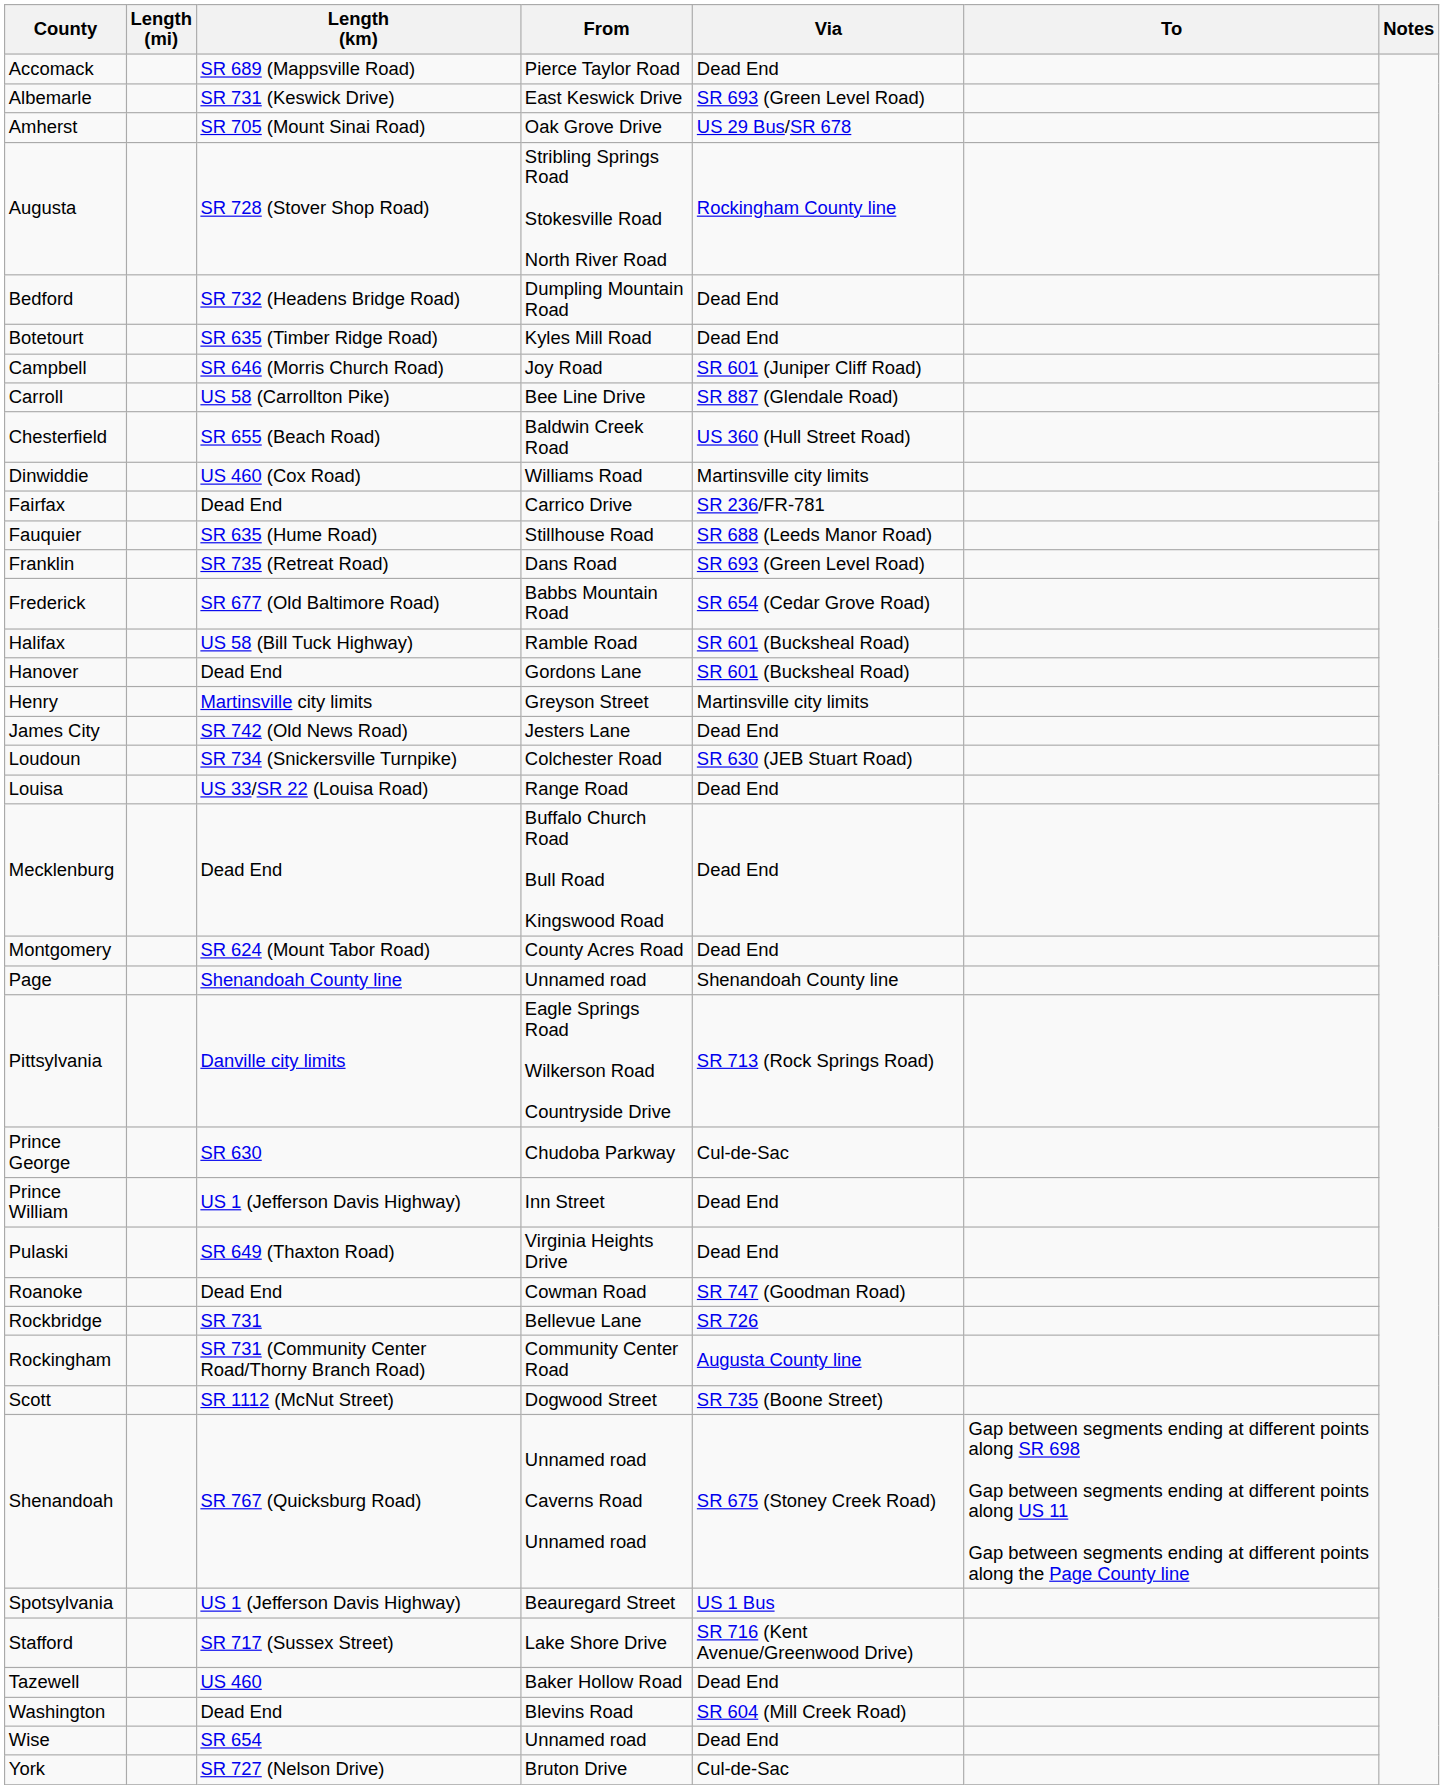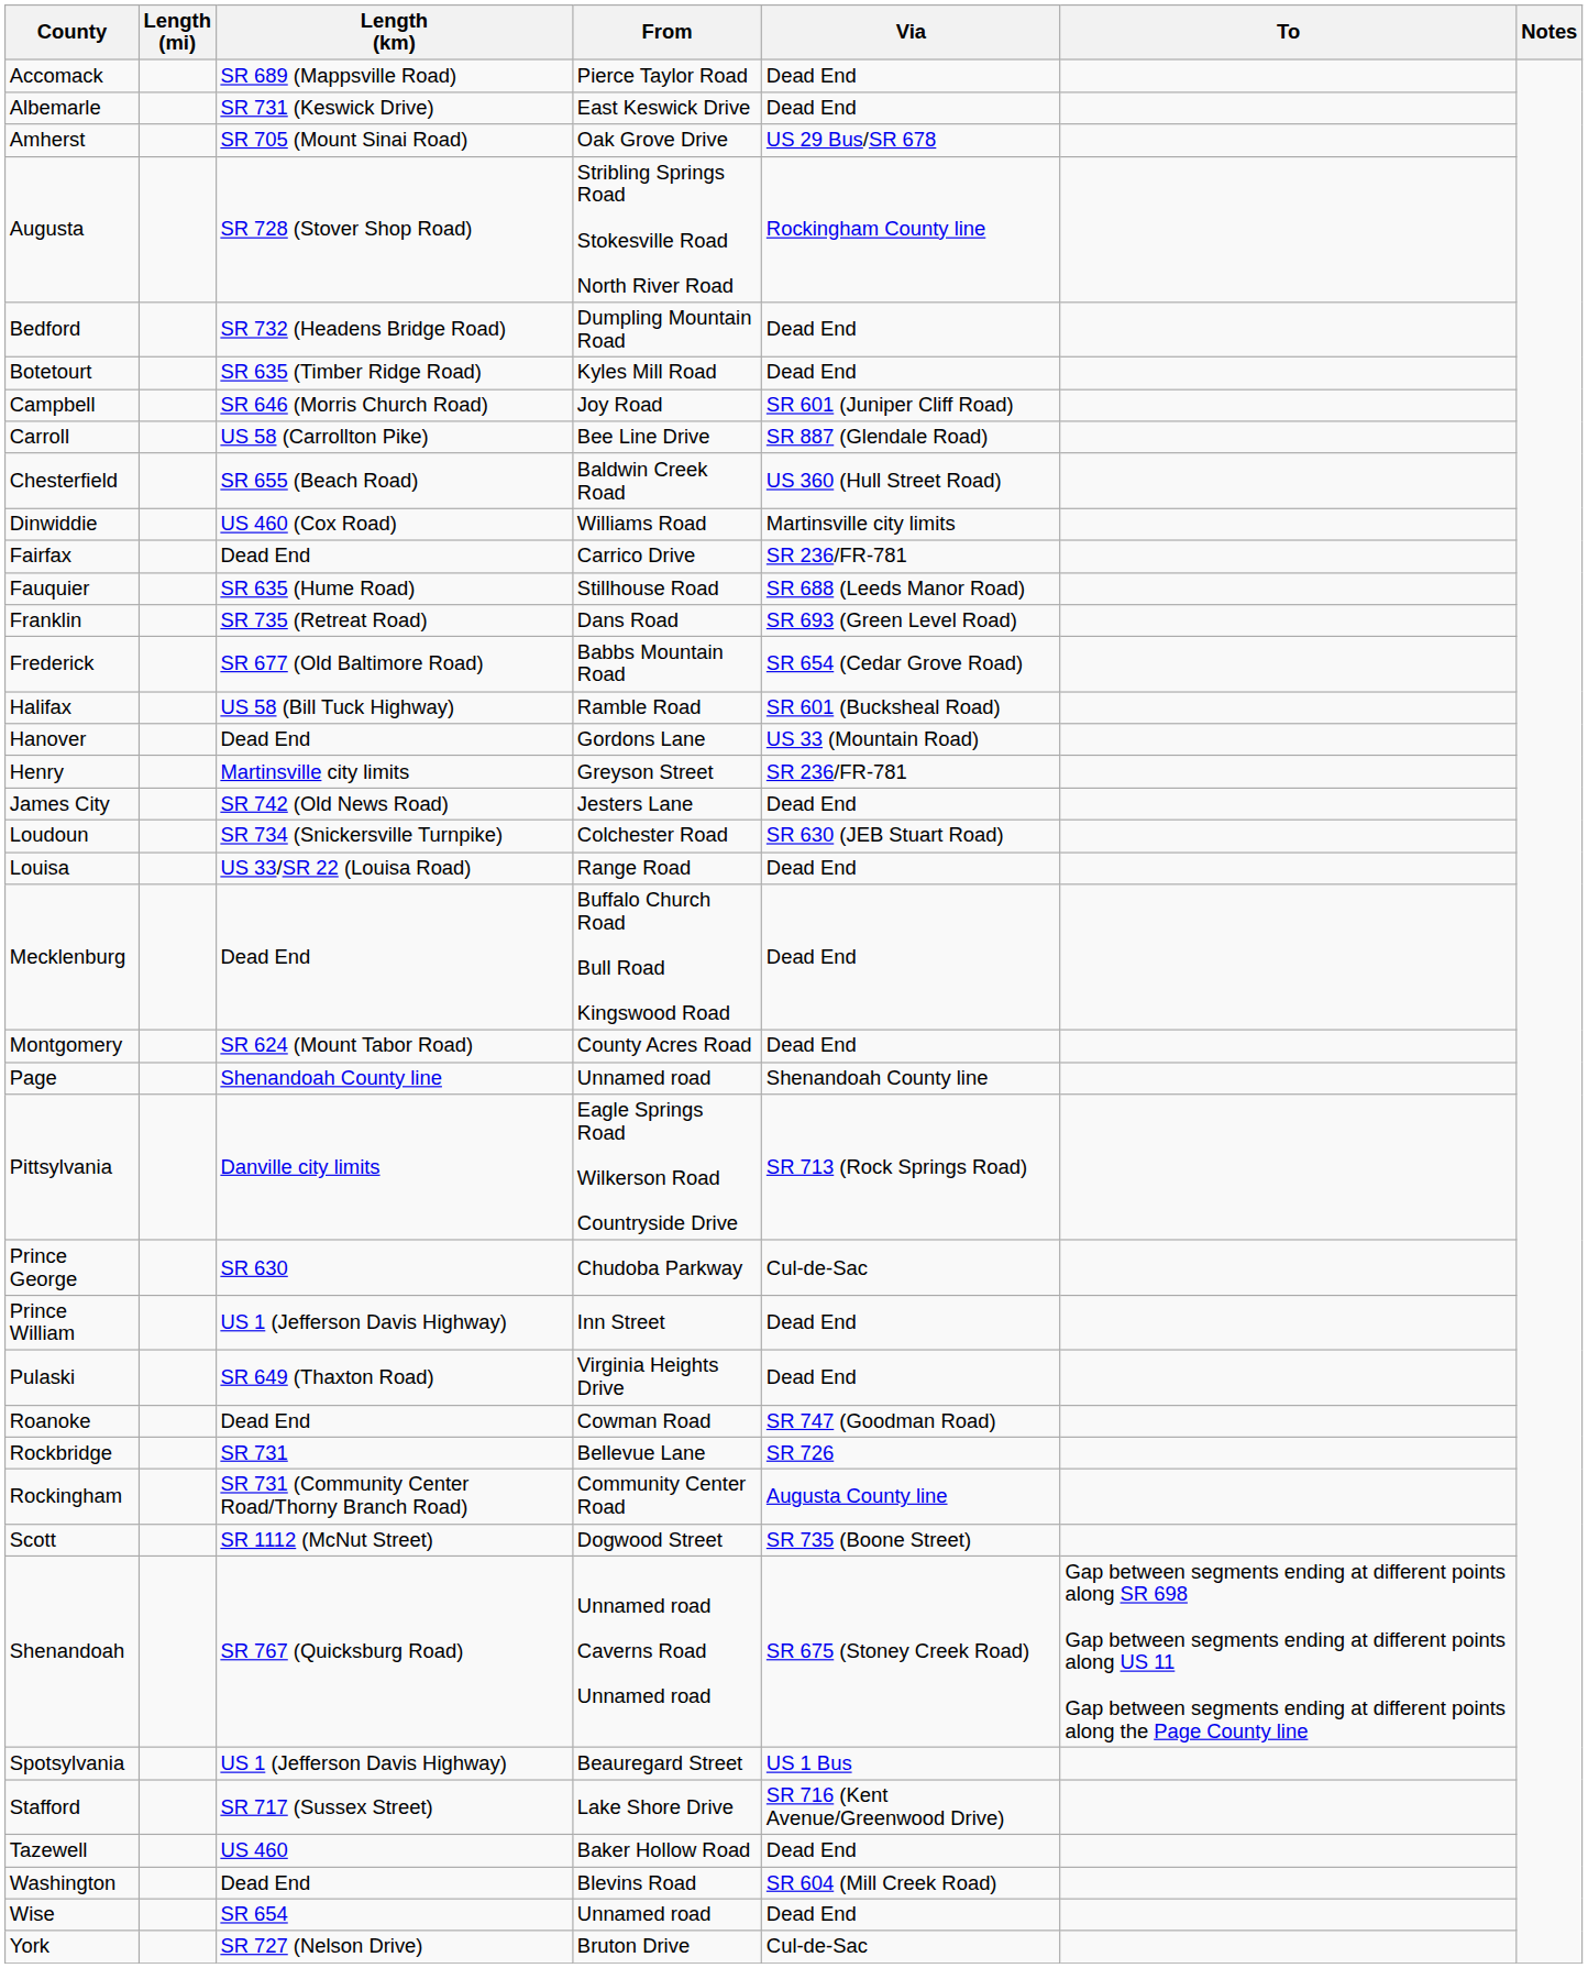Albemarle | Via: SR 693 (Green Level Road) -> Dead End
Hanover | Via: SR 601 (Bucksheal Road) -> US 33 (Mountain Road)
Henry | Via: Martinsville city limits -> SR 236/FR-781
